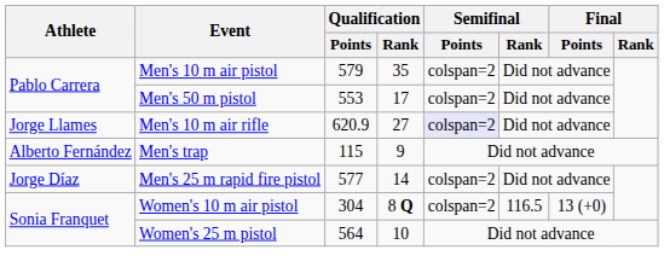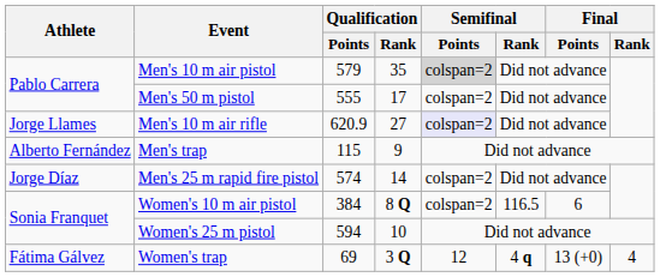Men's 10 m air pistol | Semifinal / Points: no background -> lightgrey background
Men's 50 m pistol | Qualification / Points: 553 -> 555
Men's 25 m rapid fire pistol | Qualification / Points: 577 -> 574
Women's 10 m air pistol | Qualification / Points: 304 -> 384
Women's 10 m air pistol | Final / Points: 13 (+0) -> 6
Women's 25 m pistol | Qualification / Points: 564 -> 594
+ row: Fátima Gálvez | Women's trap | 69 | 3 Q | 12 | 4 q | 13 (+0) | 4
